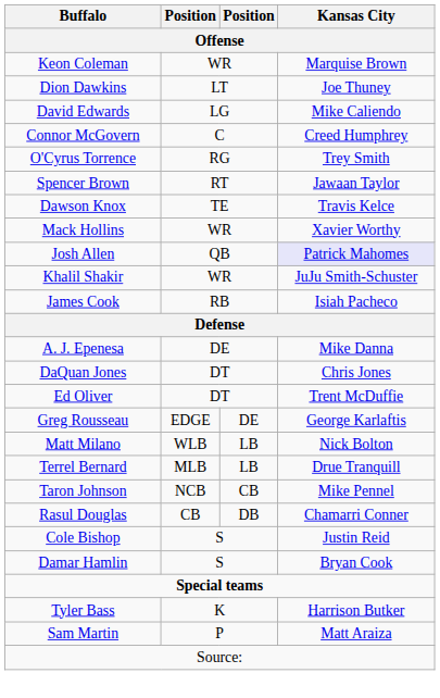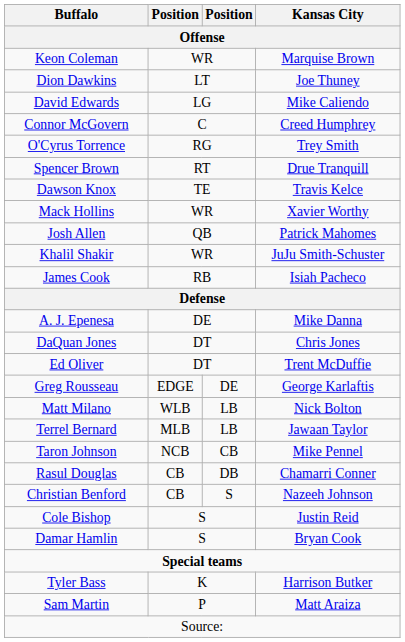Spencer Brown | Kansas City: Jawaan Taylor -> Drue Tranquill
Josh Allen | Kansas City: lavender background -> no background
Terrel Bernard | Kansas City: Drue Tranquill -> Jawaan Taylor
+ row: Christian Benford | CB | S | Nazeeh Johnson
